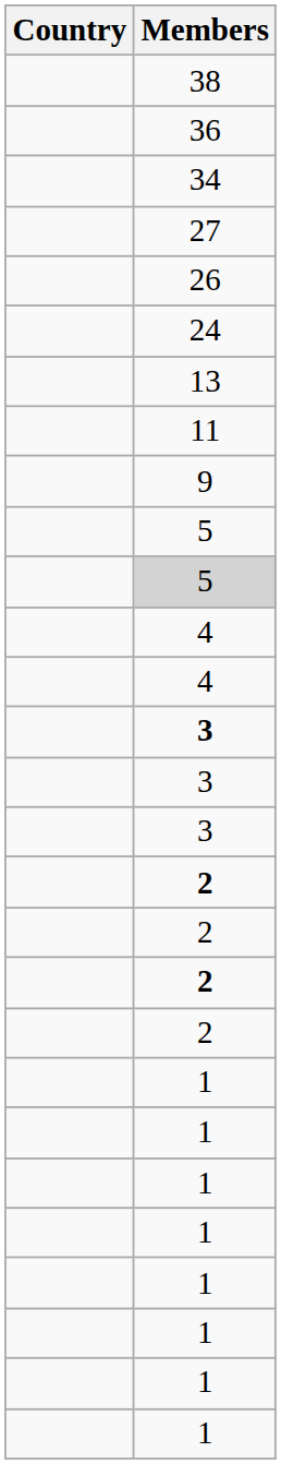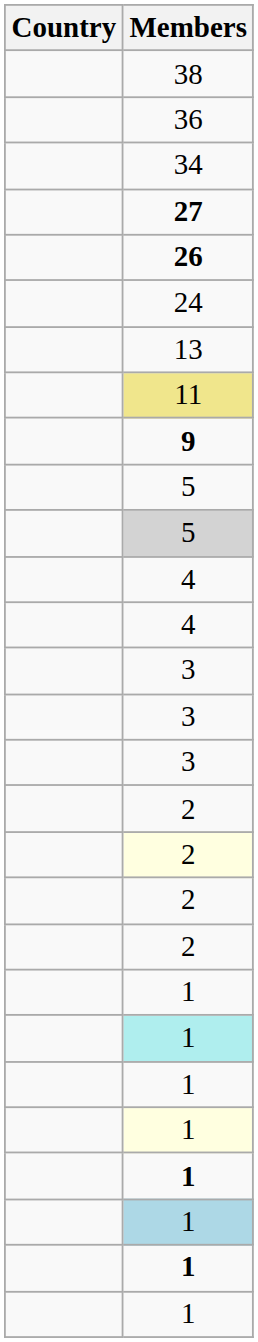row 5 | Members: normal -> bold
row 6 | Members: normal -> bold
row 9 | Members: no background -> khaki background
row 10 | Members: normal -> bold
row 15 | Members: bold -> normal
row 18 | Members: bold -> normal
row 19 | Members: no background -> lightyellow background
row 20 | Members: bold -> normal
row 23 | Members: no background -> paleturquoise background
row 25 | Members: no background -> lightyellow background
row 26 | Members: normal -> bold
row 27 | Members: no background -> lightblue background
row 28 | Members: normal -> bold
